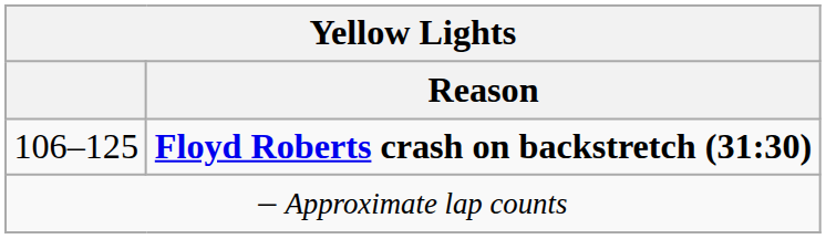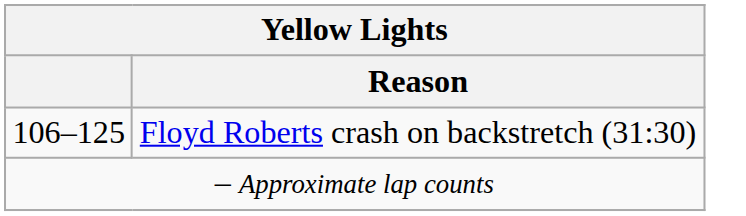106–125 | Reason: bold -> normal
